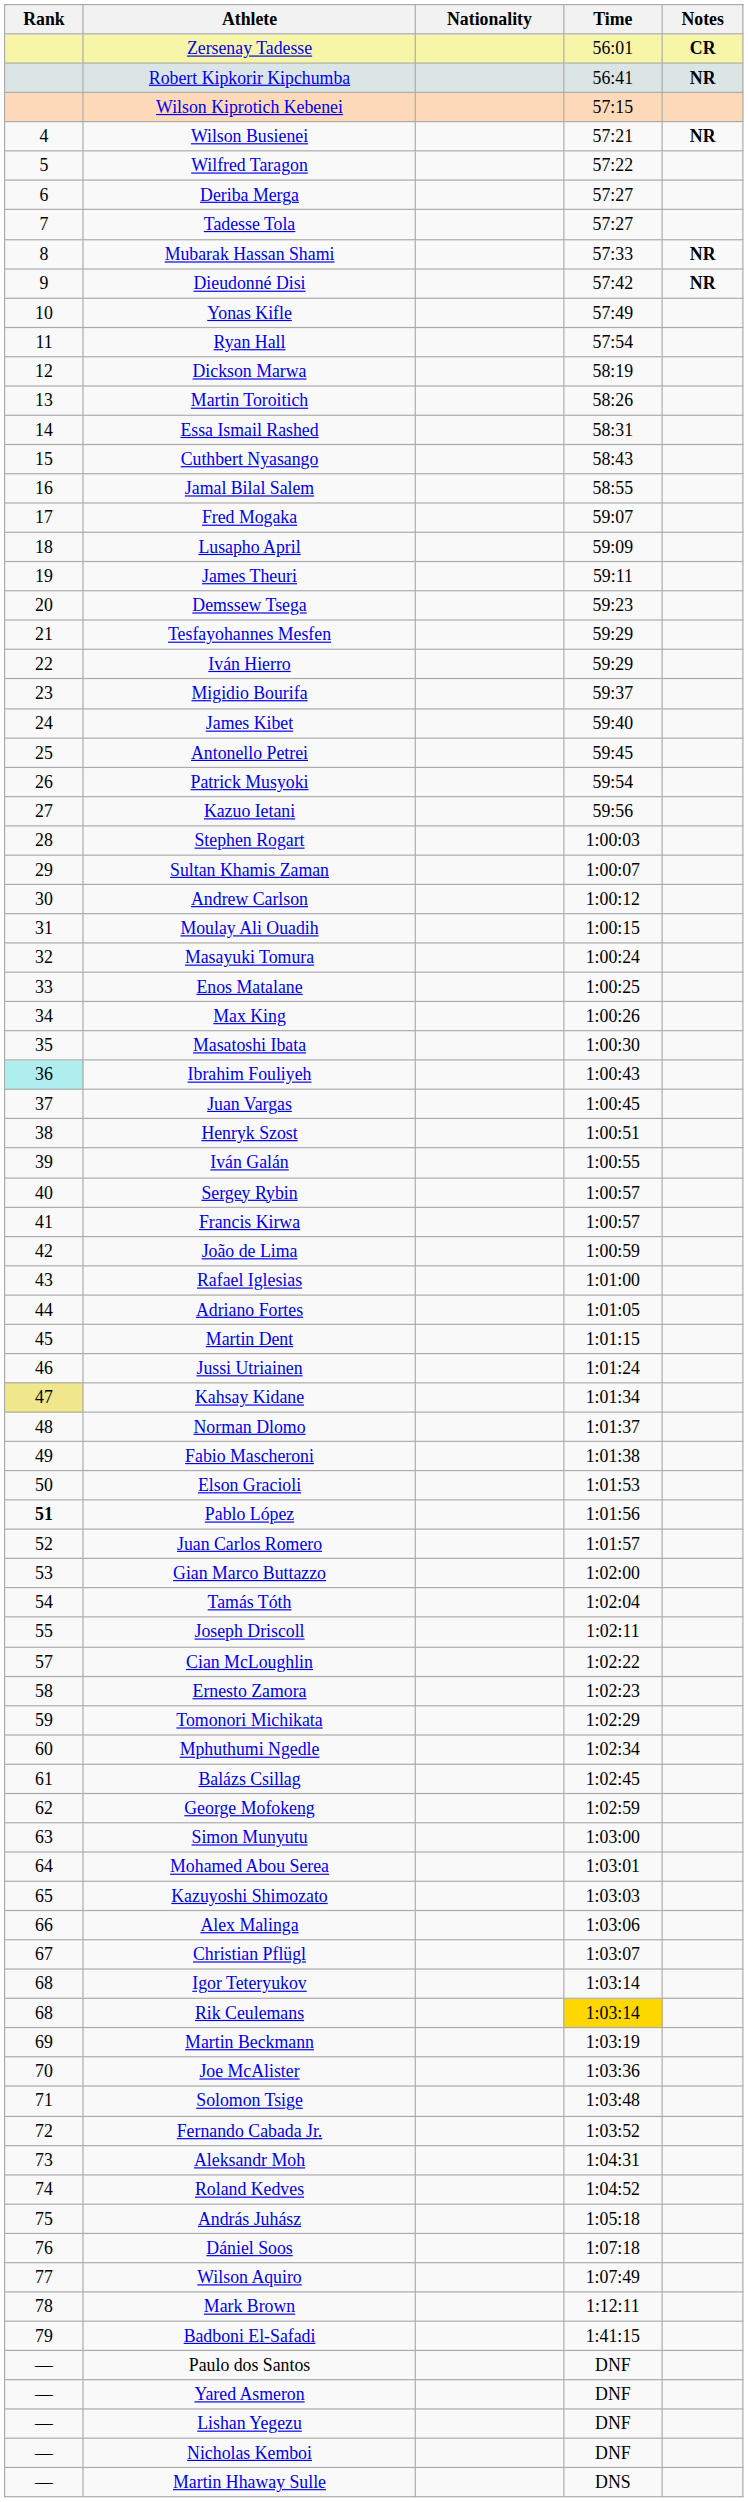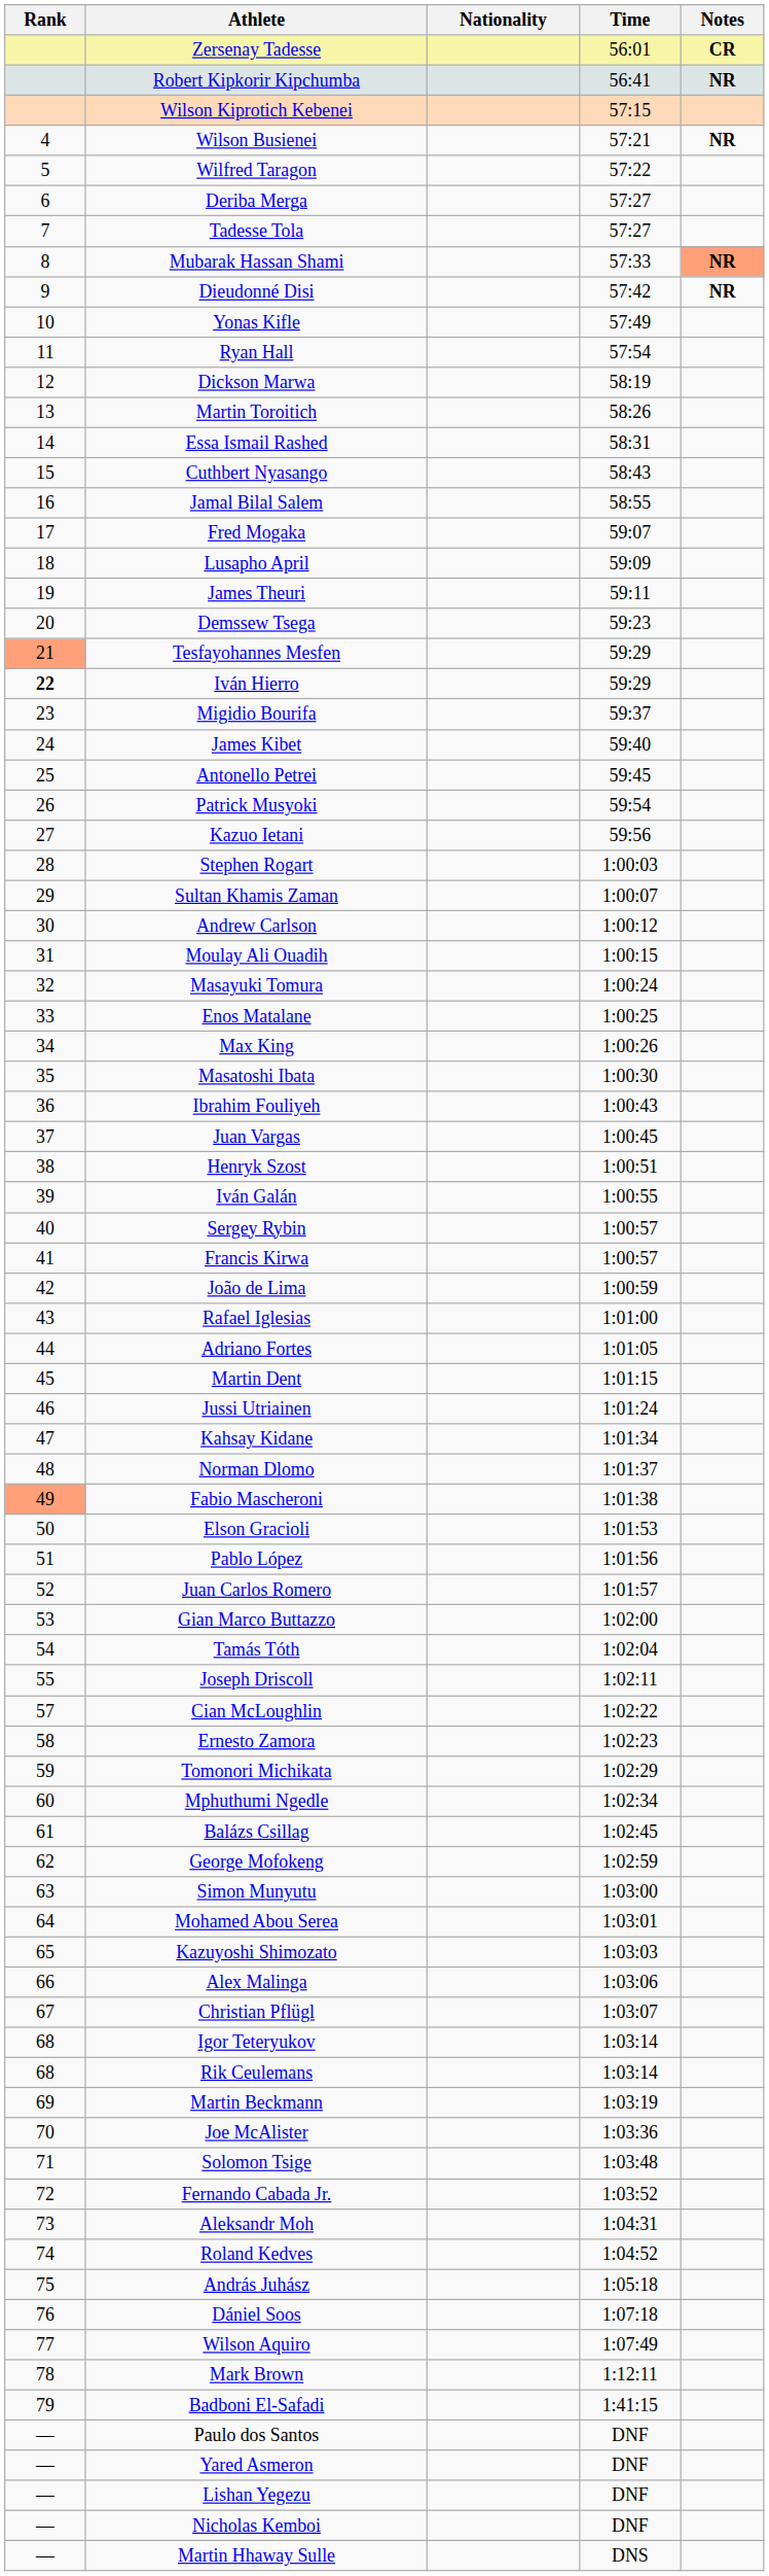Mubarak Hassan Shami | Notes: no background -> lightsalmon background
Tesfayohannes Mesfen | Rank: no background -> lightsalmon background
Iván Hierro | Rank: normal -> bold
Ibrahim Fouliyeh | Rank: paleturquoise background -> no background
Kahsay Kidane | Rank: khaki background -> no background
Fabio Mascheroni | Rank: no background -> lightsalmon background
Pablo López | Rank: bold -> normal
Rik Ceulemans | Time: gold background -> no background
